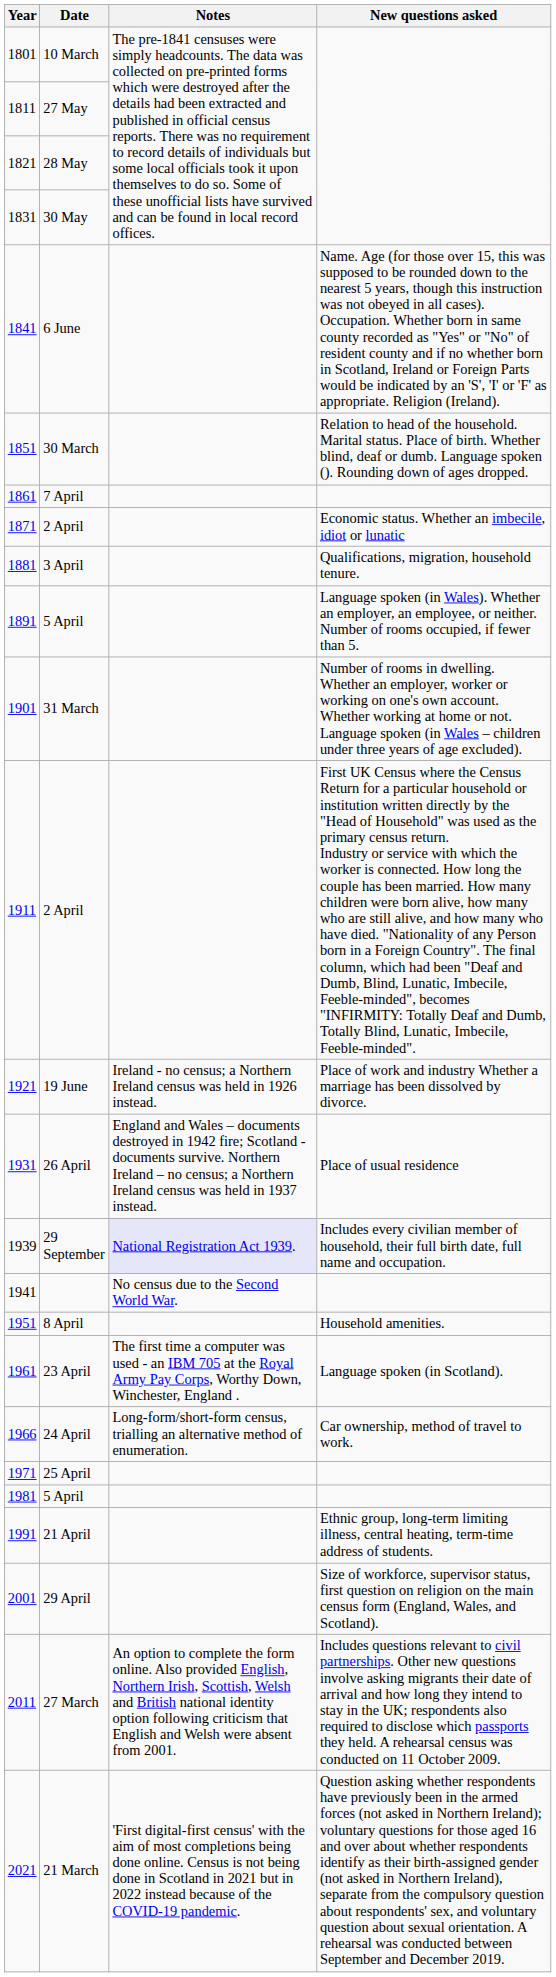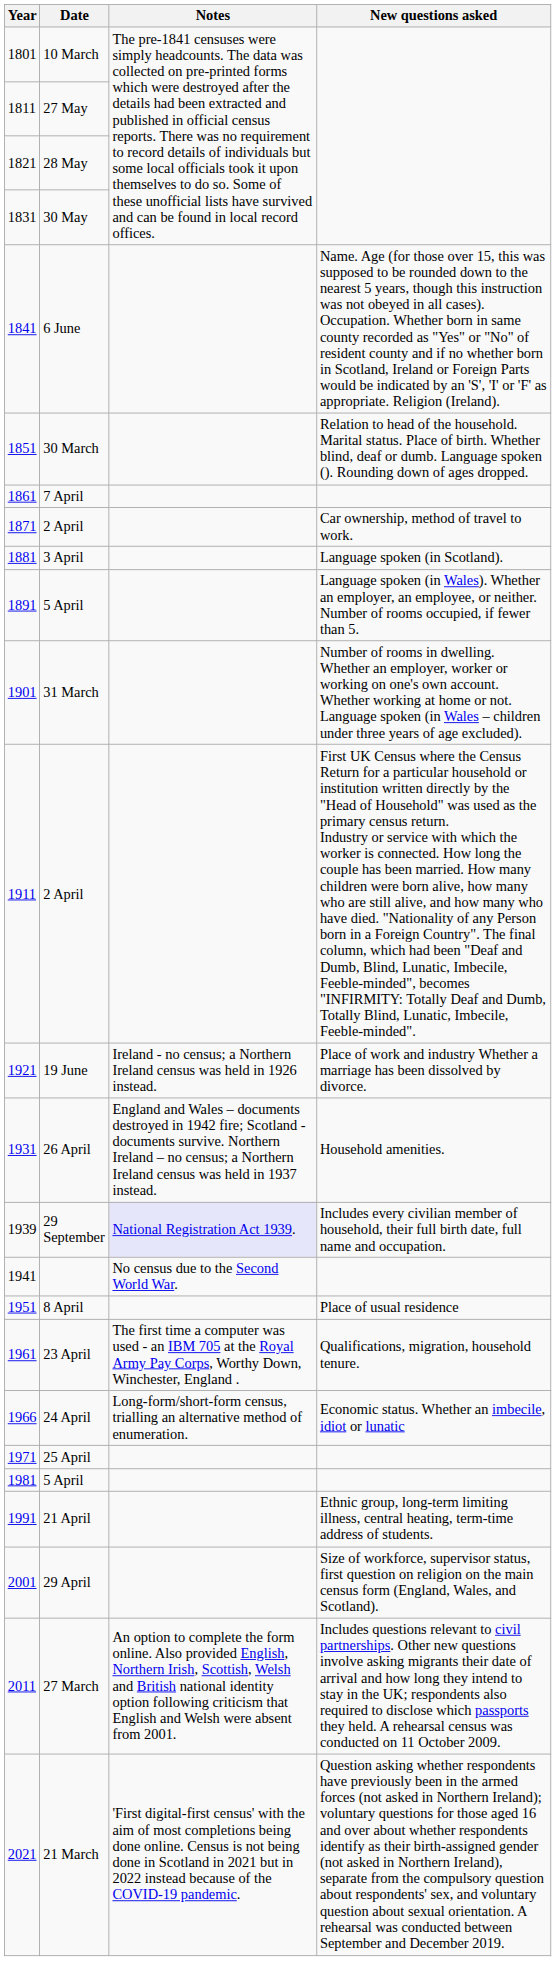1871 / 2 April | New questions asked: Economic status. Whether an imbecile, idiot or lunatic -> Car ownership, method of travel to work.
3 April | New questions asked: Qualifications, migration, household tenure. -> Language spoken (in Scotland).
26 April | New questions asked: Place of usual residence -> Household amenities.
8 April | New questions asked: Household amenities. -> Place of usual residence
23 April | New questions asked: Language spoken (in Scotland). -> Qualifications, migration, household tenure.
24 April | New questions asked: Car ownership, method of travel to work. -> Economic status. Whether an imbecile, idiot or lunatic
